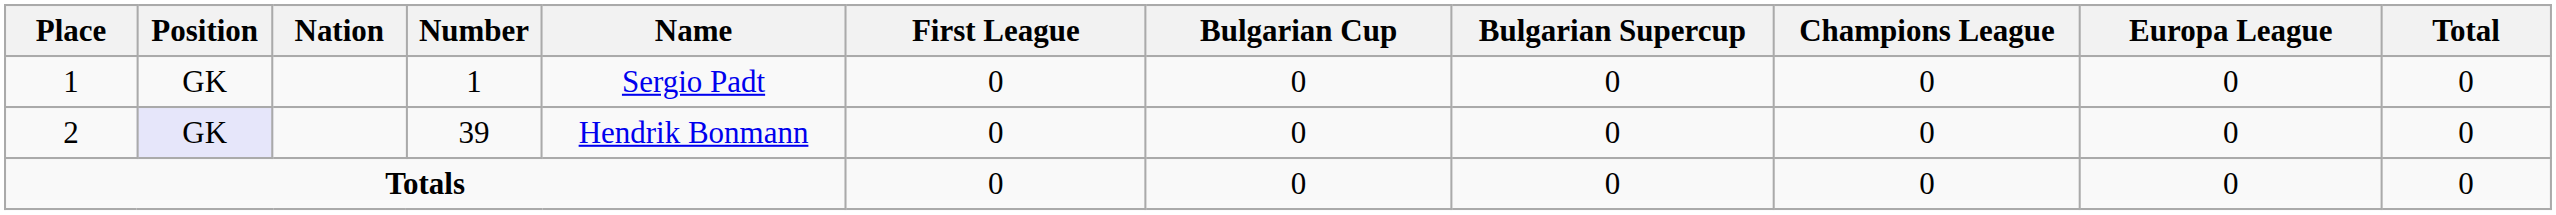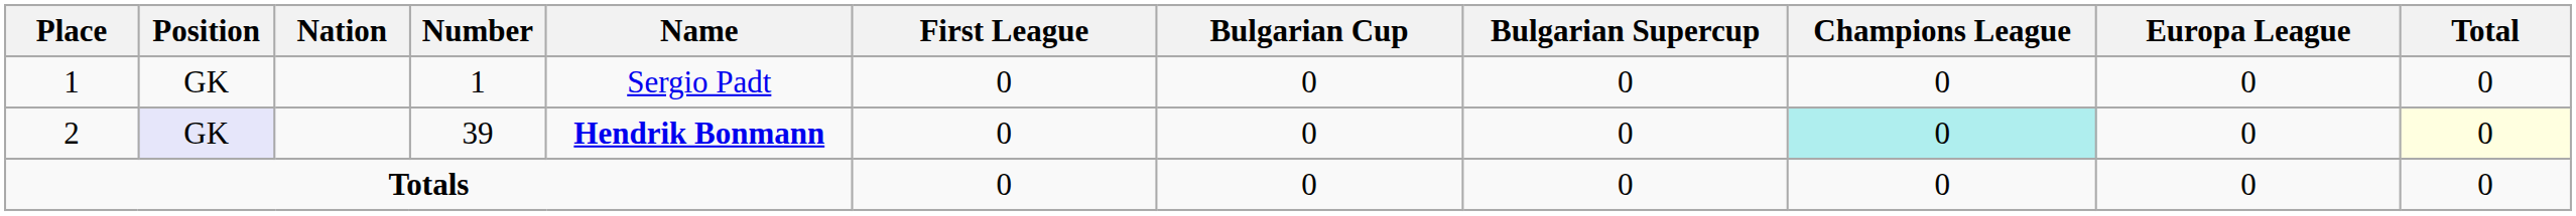2 | Name: normal -> bold
2 | Champions League: no background -> paleturquoise background
2 | Total: no background -> lightyellow background
